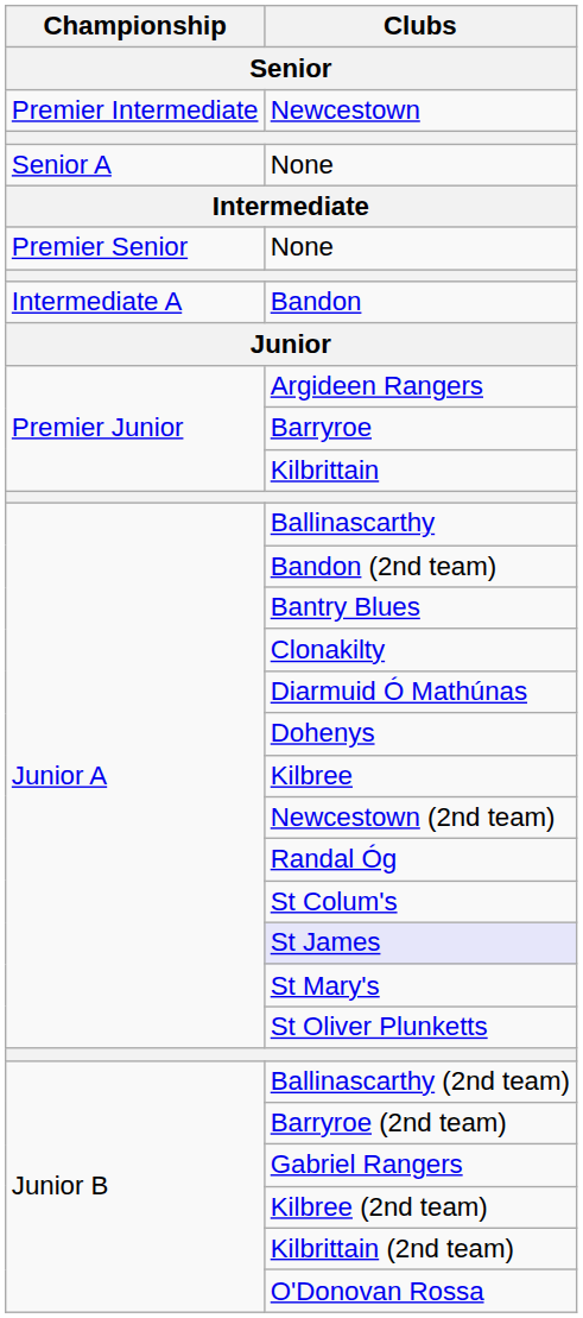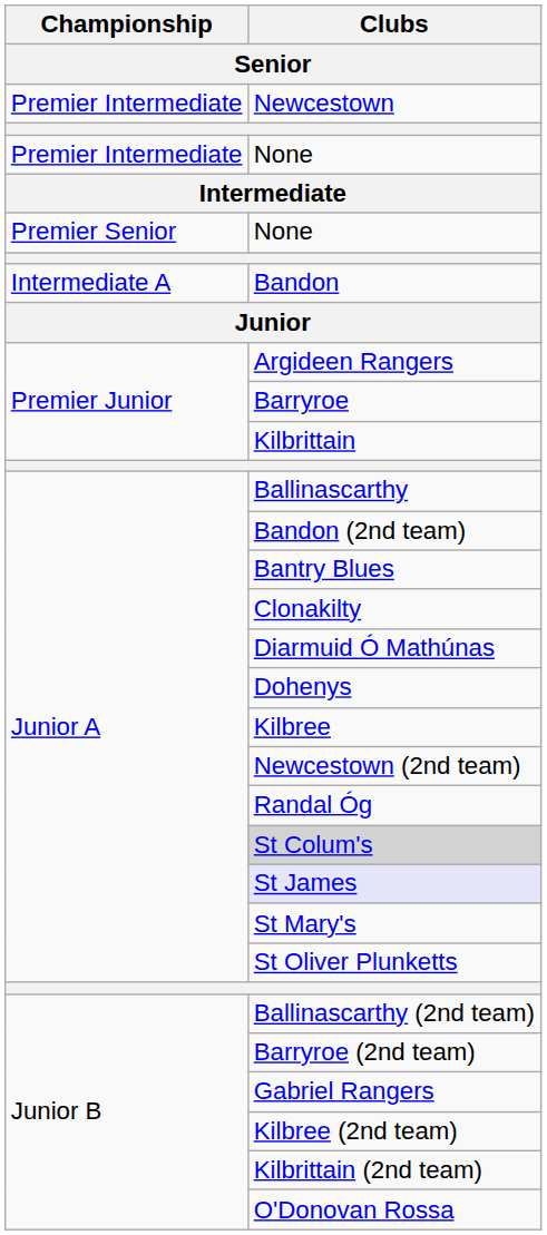row 5 | Championship: Senior A -> Premier Intermediate
row 24 | Clubs: no background -> lightgrey background
